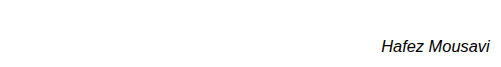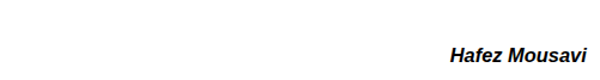row 1 | column 1: normal -> bold
